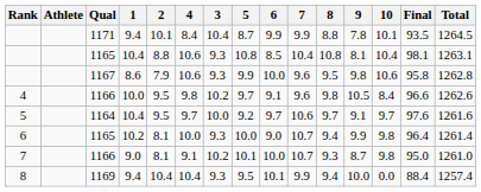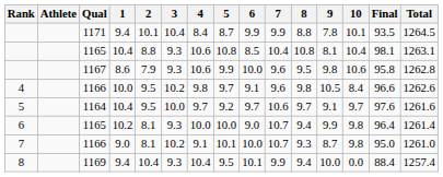columns swapped: 3 <-> 4
